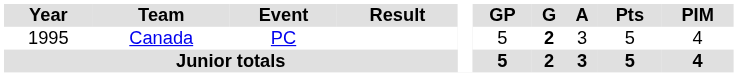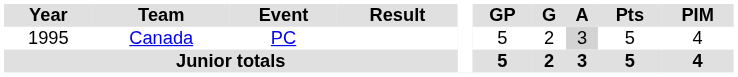Canada | G: bold -> normal
Canada | A: no background -> lightgrey background
